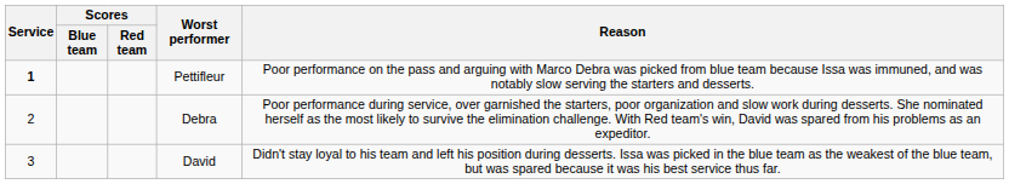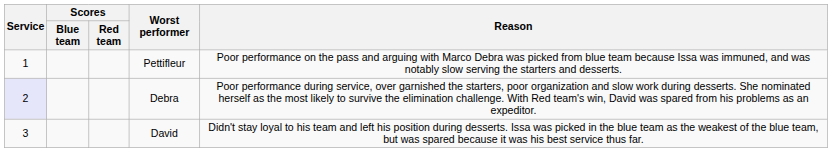Pettifleur | Service: bold -> normal
Debra | Service: no background -> lavender background
